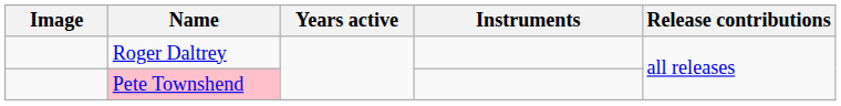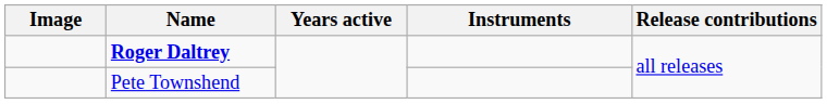Roger Daltrey | Name: normal -> bold
Pete Townshend | Name: pink background -> no background
